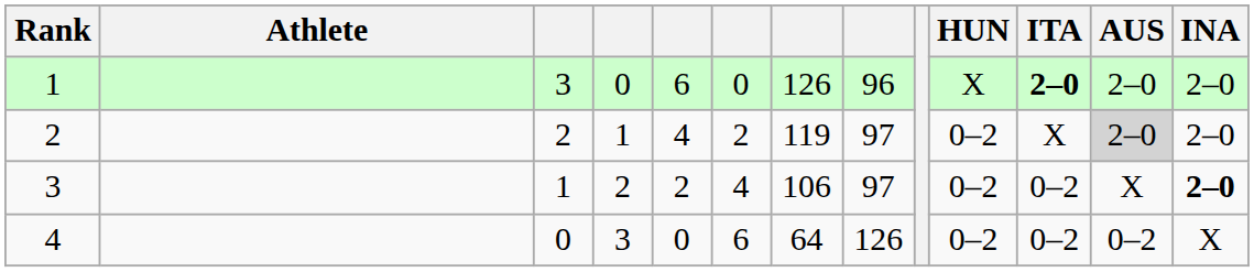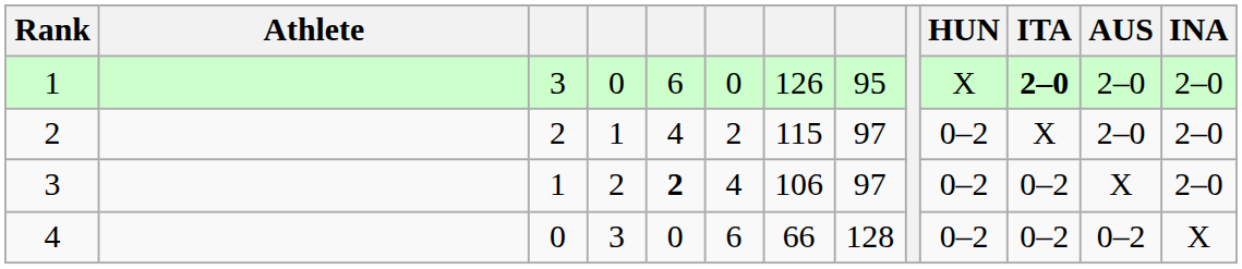row 2 | column 8: 96 -> 95
row 3 | column 7: 119 -> 115
row 3 | AUS: lightgrey background -> no background
row 4 | column 5: normal -> bold
row 4 | INA: bold -> normal
row 5 | column 7: 64 -> 66
row 5 | column 8: 126 -> 128
